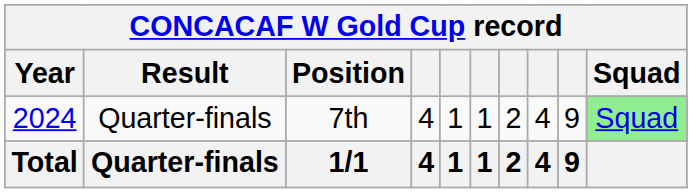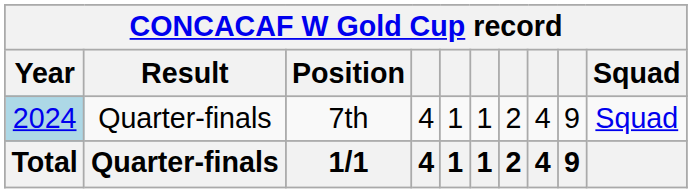Quarter-finals / 7th | Year: no background -> lightblue background
Quarter-finals / 7th | Squad: lightgreen background -> no background
